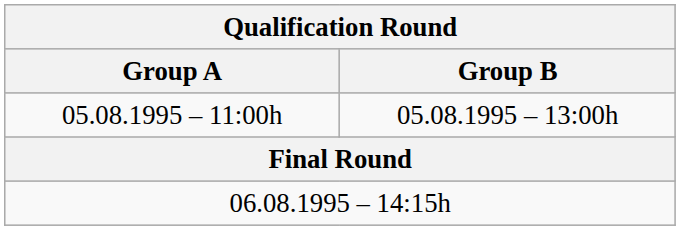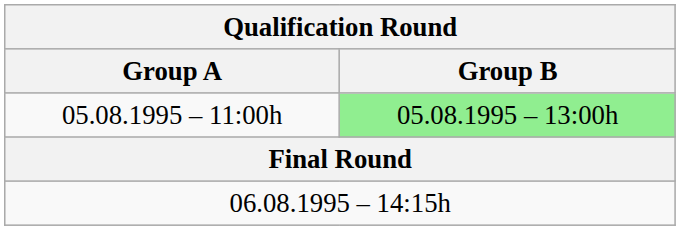05.08.1995 – 11:00h | Group B: no background -> lightgreen background
